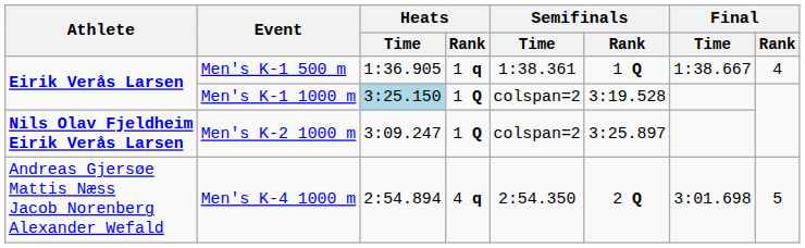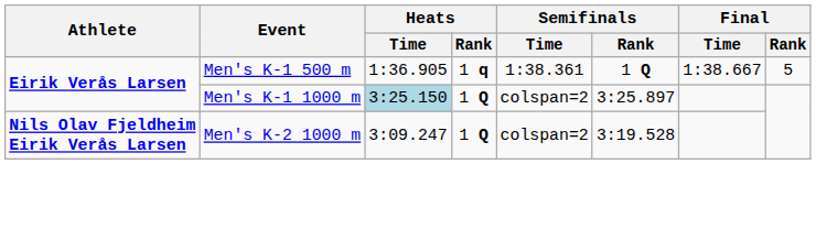Men's K-1 500 m | Final / Rank: 4 -> 5
Men's K-1 1000 m | Semifinals / Rank: 3:19.528 -> 3:25.897
Men's K-2 1000 m | Semifinals / Rank: 3:25.897 -> 3:19.528
- row: Andreas Gjersøe Mattis Næss Jacob Norenberg Alexander Wefald | Men's K-4 1000 m | 2:54.894 | 4 q | 2:54.350 | 2 Q | 3:01.698 | 5
